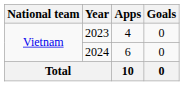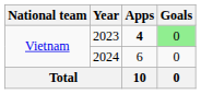2023 | Apps: normal -> bold
2023 | Goals: no background -> lightgreen background
